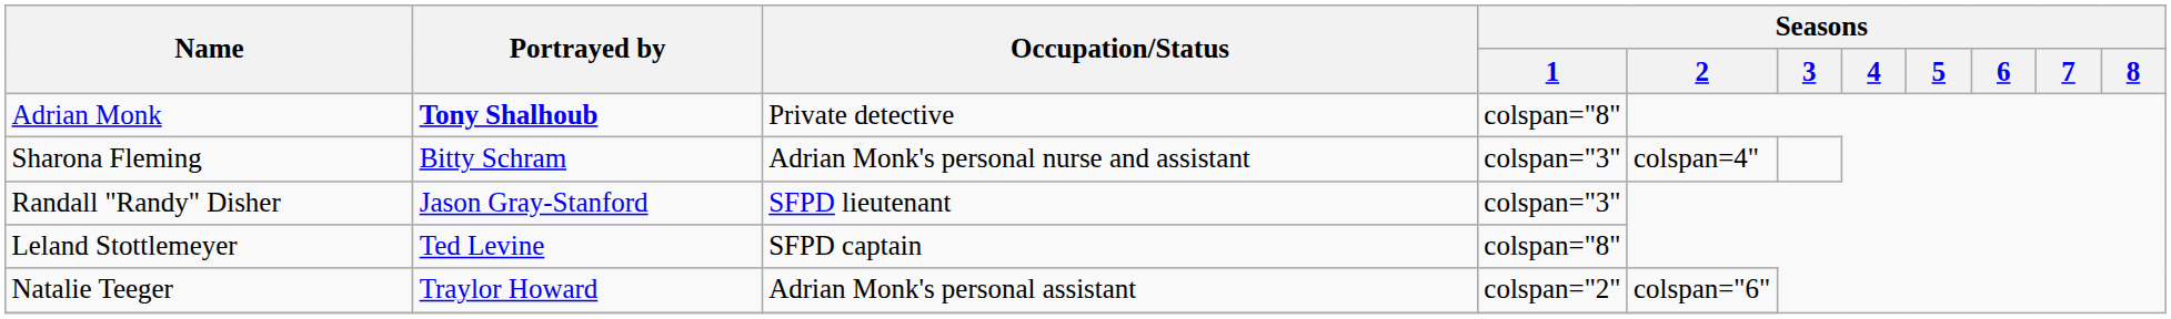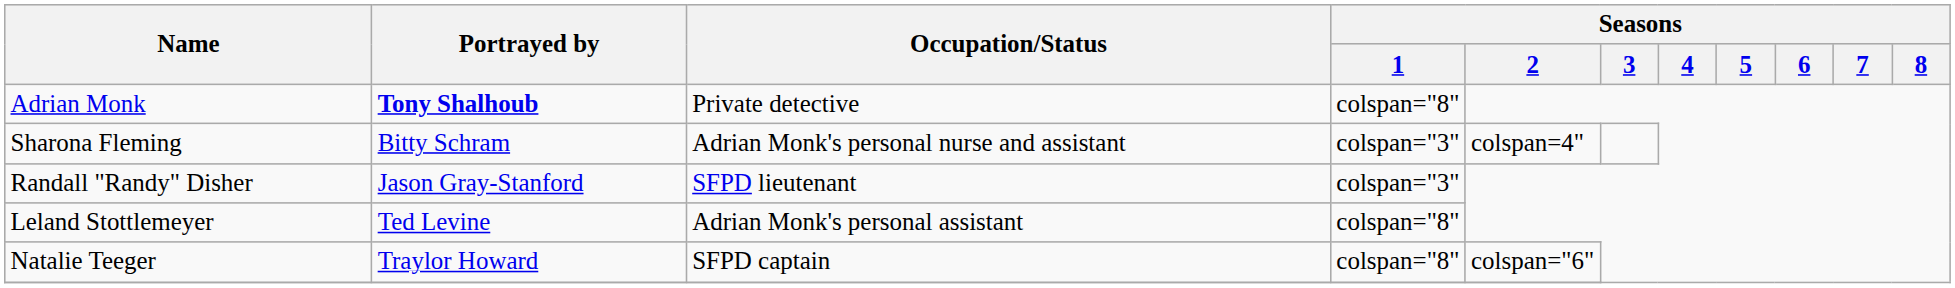Leland Stottlemeyer | Occupation/Status: SFPD captain -> Adrian Monk's personal assistant
Natalie Teeger | Occupation/Status: Adrian Monk's personal assistant -> SFPD captain
Natalie Teeger | Seasons / 1: colspan="2" -> colspan="8"
